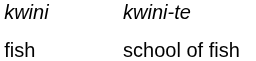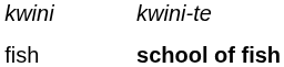fish | column 2: normal -> bold
